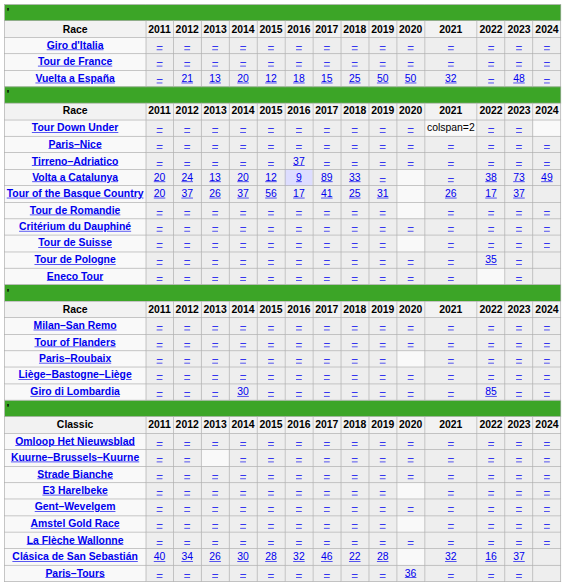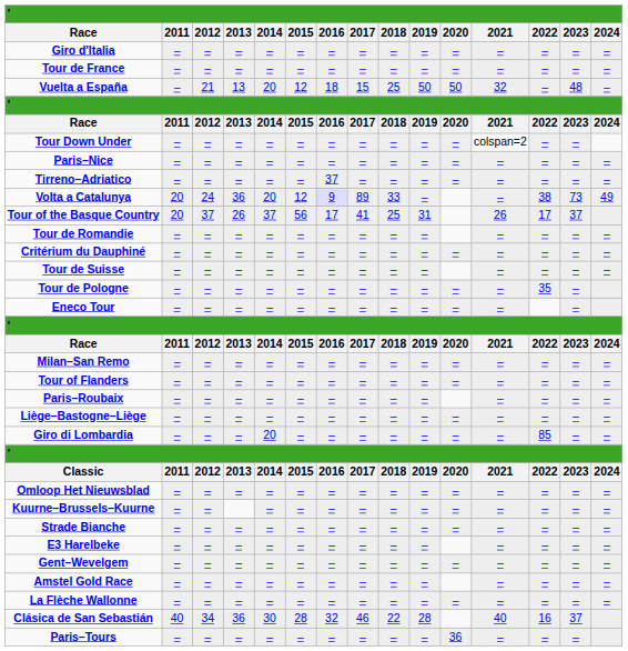Volta a Catalunya | 2013: 13 -> 36
Giro di Lombardia | 2014: 30 -> 20
Clásica de San Sebastián | 2013: 26 -> 36
Clásica de San Sebastián | 2021: 32 -> 40
